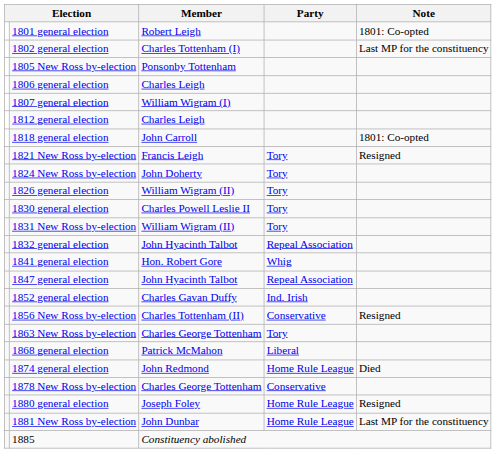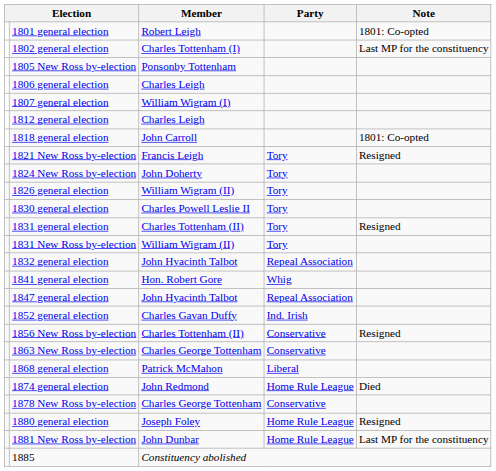+ row: 1831 general election | Charles Tottenham (II) | Tory | Resigned
1863 New Ross by-election | Party: Tory -> Conservative
